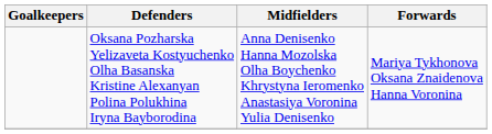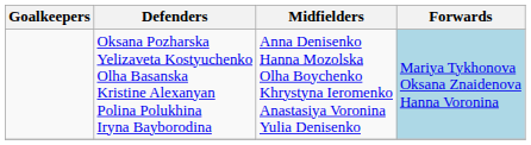row 2 | Forwards: no background -> lightblue background
